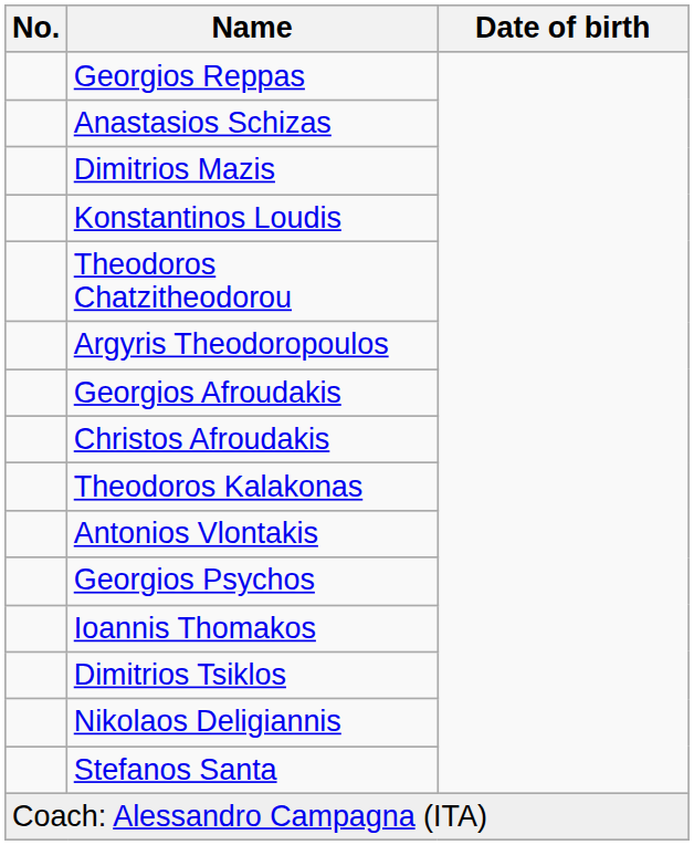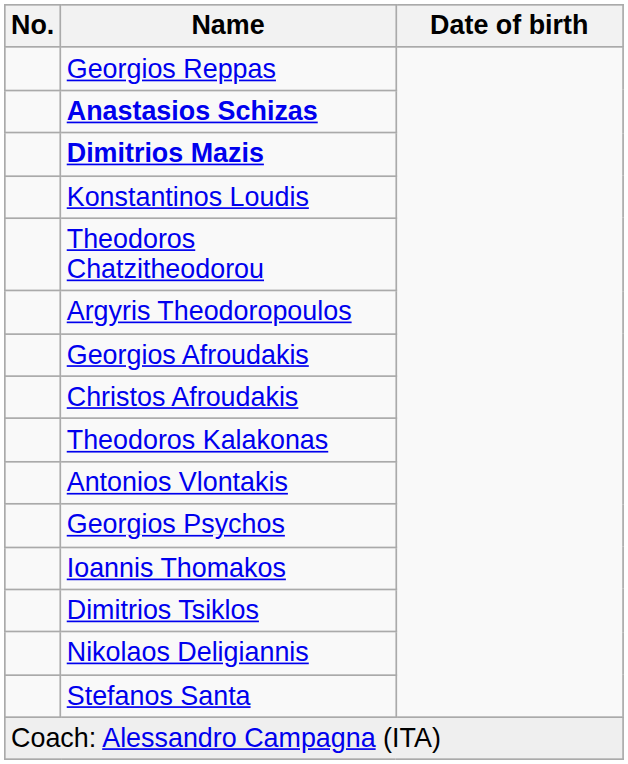Anastasios Schizas | Name: normal -> bold
Dimitrios Mazis | Name: normal -> bold
